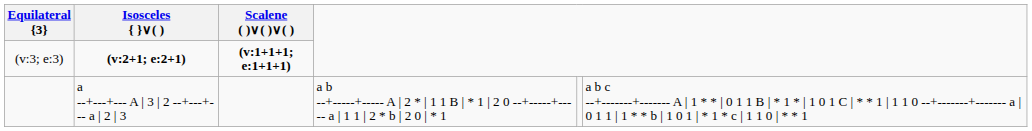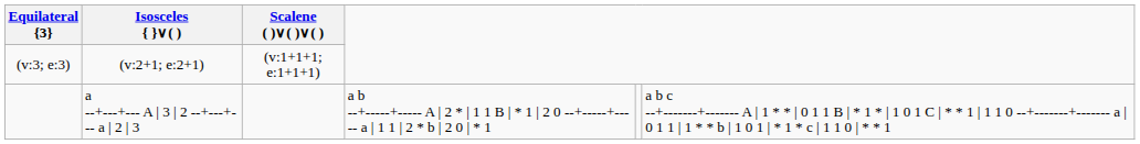(v:3; e:3) | Isosceles { }∨( ): bold -> normal
(v:3; e:3) | Scalene ( )∨( )∨( ): bold -> normal
